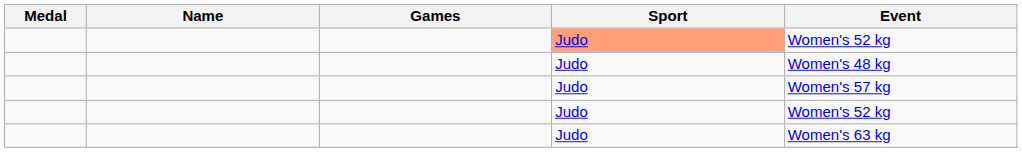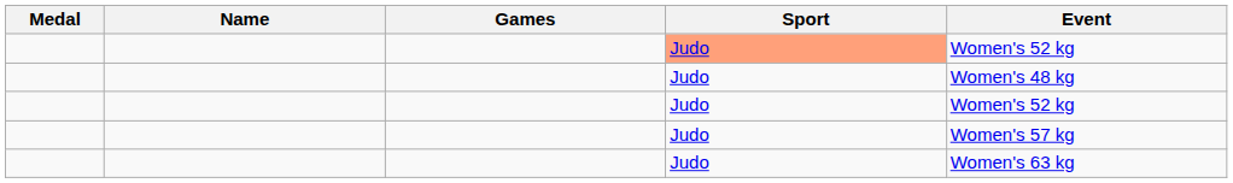row 4 | Event: Women's 57 kg -> Women's 52 kg
row 5 | Event: Women's 52 kg -> Women's 57 kg
